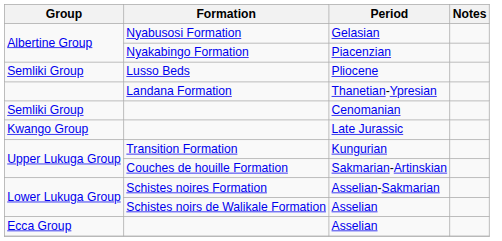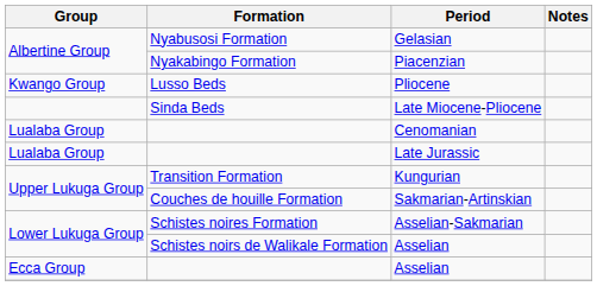Pliocene | Group: Semliki Group -> Kwango Group
+ row: Sinda Beds | Late Miocene-Pliocene
- row: Landana Formation | Thanetian-Ypresian
Cenomanian | Group: Semliki Group -> Lualaba Group
Late Jurassic | Group: Kwango Group -> Lualaba Group
